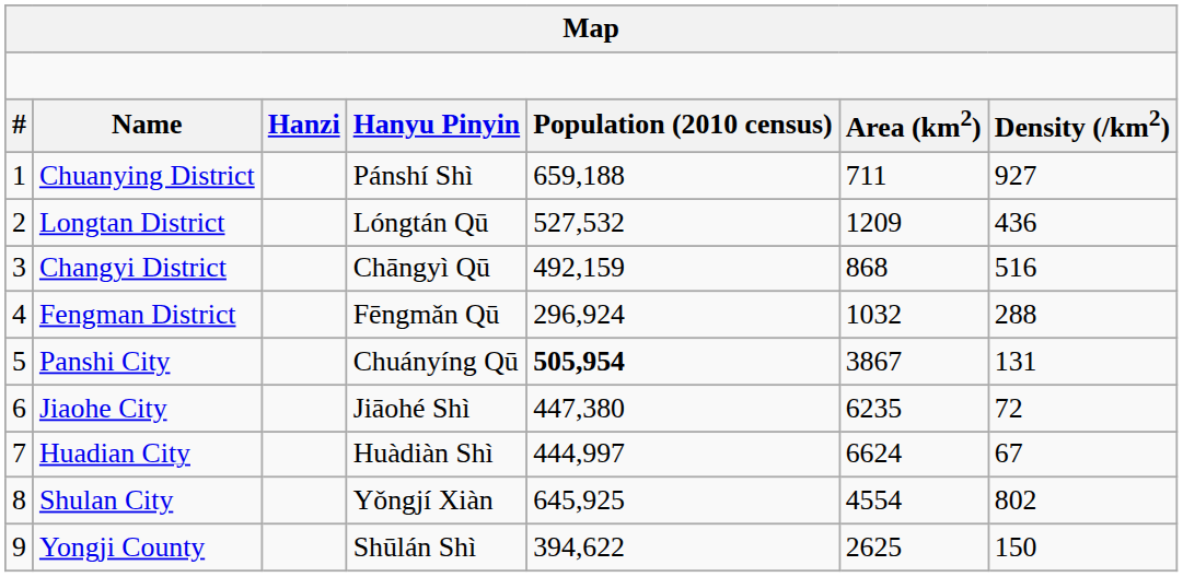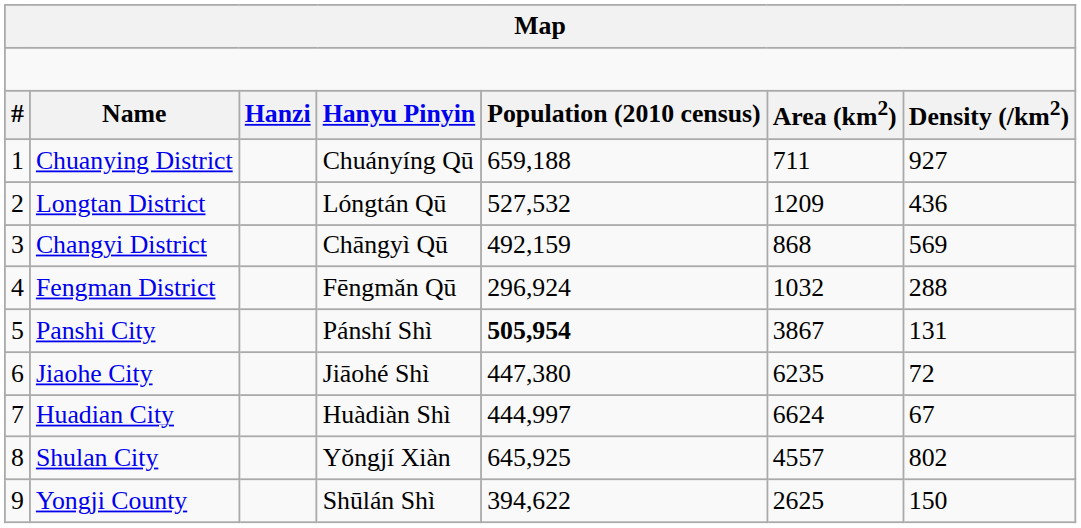Chuanying District | column 4: Pánshí Shì -> Chuányíng Qū
Changyi District | column 7: 516 -> 569
Panshi City | column 4: Chuányíng Qū -> Pánshí Shì
Shulan City | column 6: 4554 -> 4557
